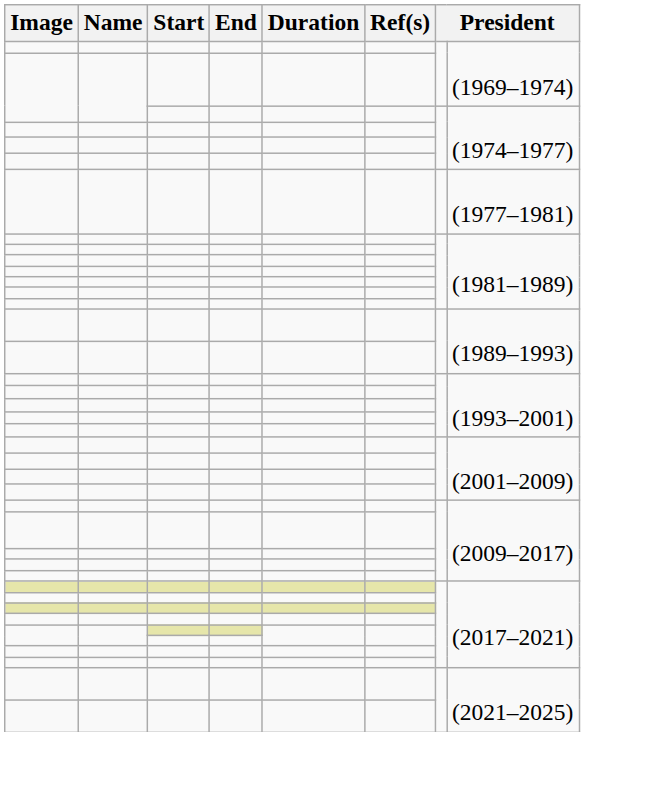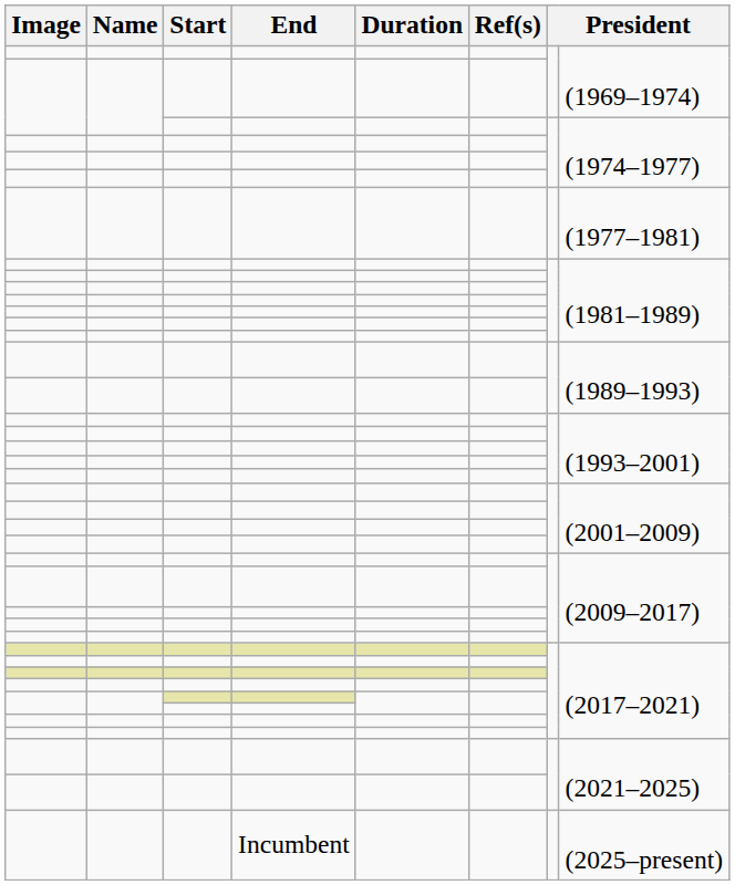+ row: Incumbent | (2025–present)
